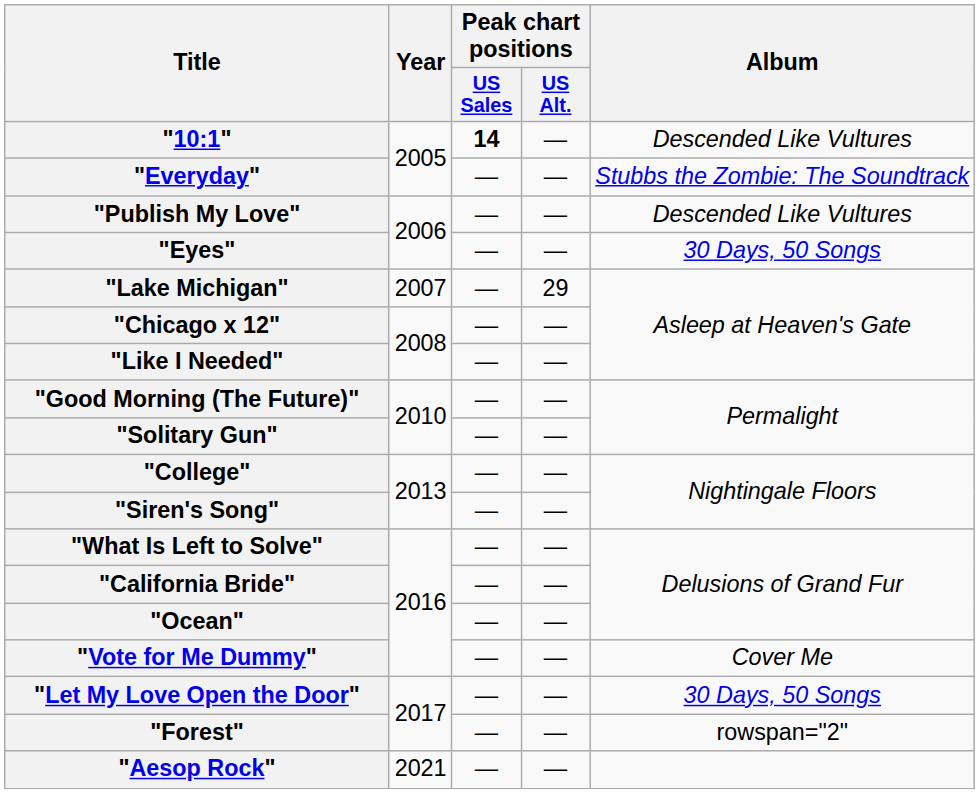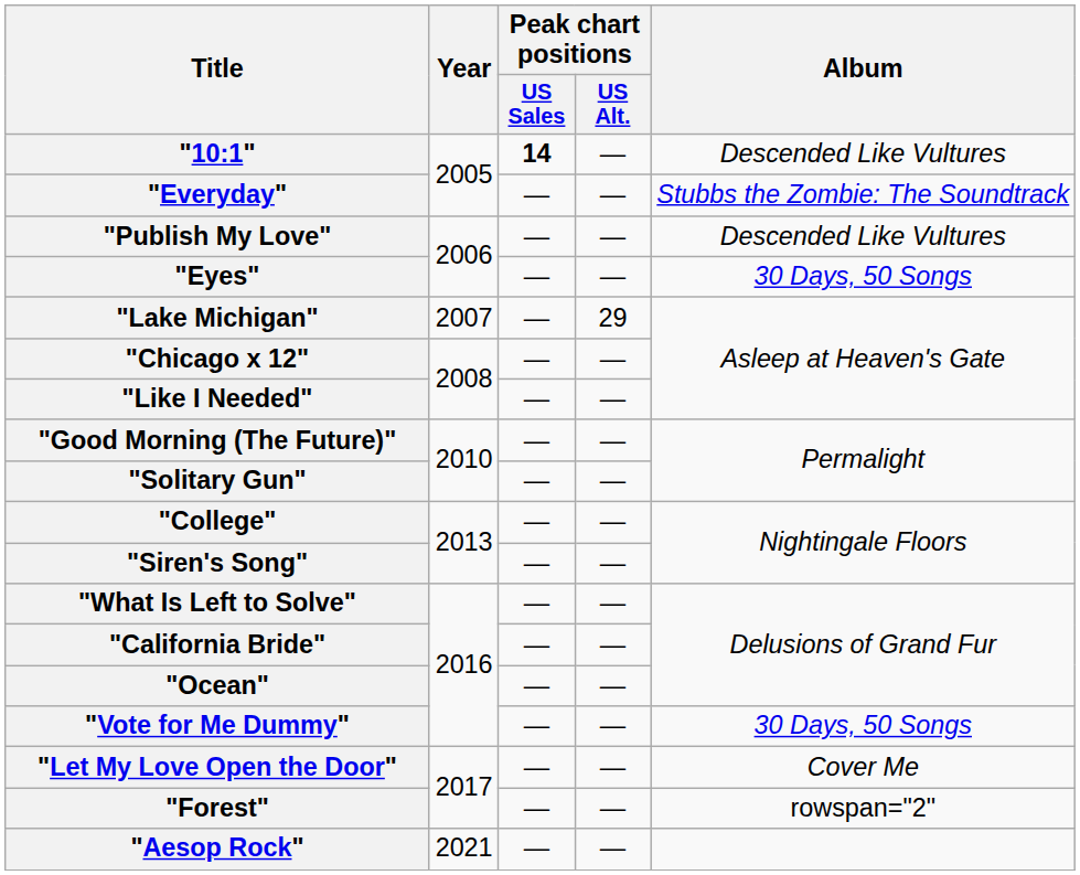"Vote for Me Dummy" | Album: Cover Me -> 30 Days, 50 Songs
"Let My Love Open the Door" | Album: 30 Days, 50 Songs -> Cover Me
